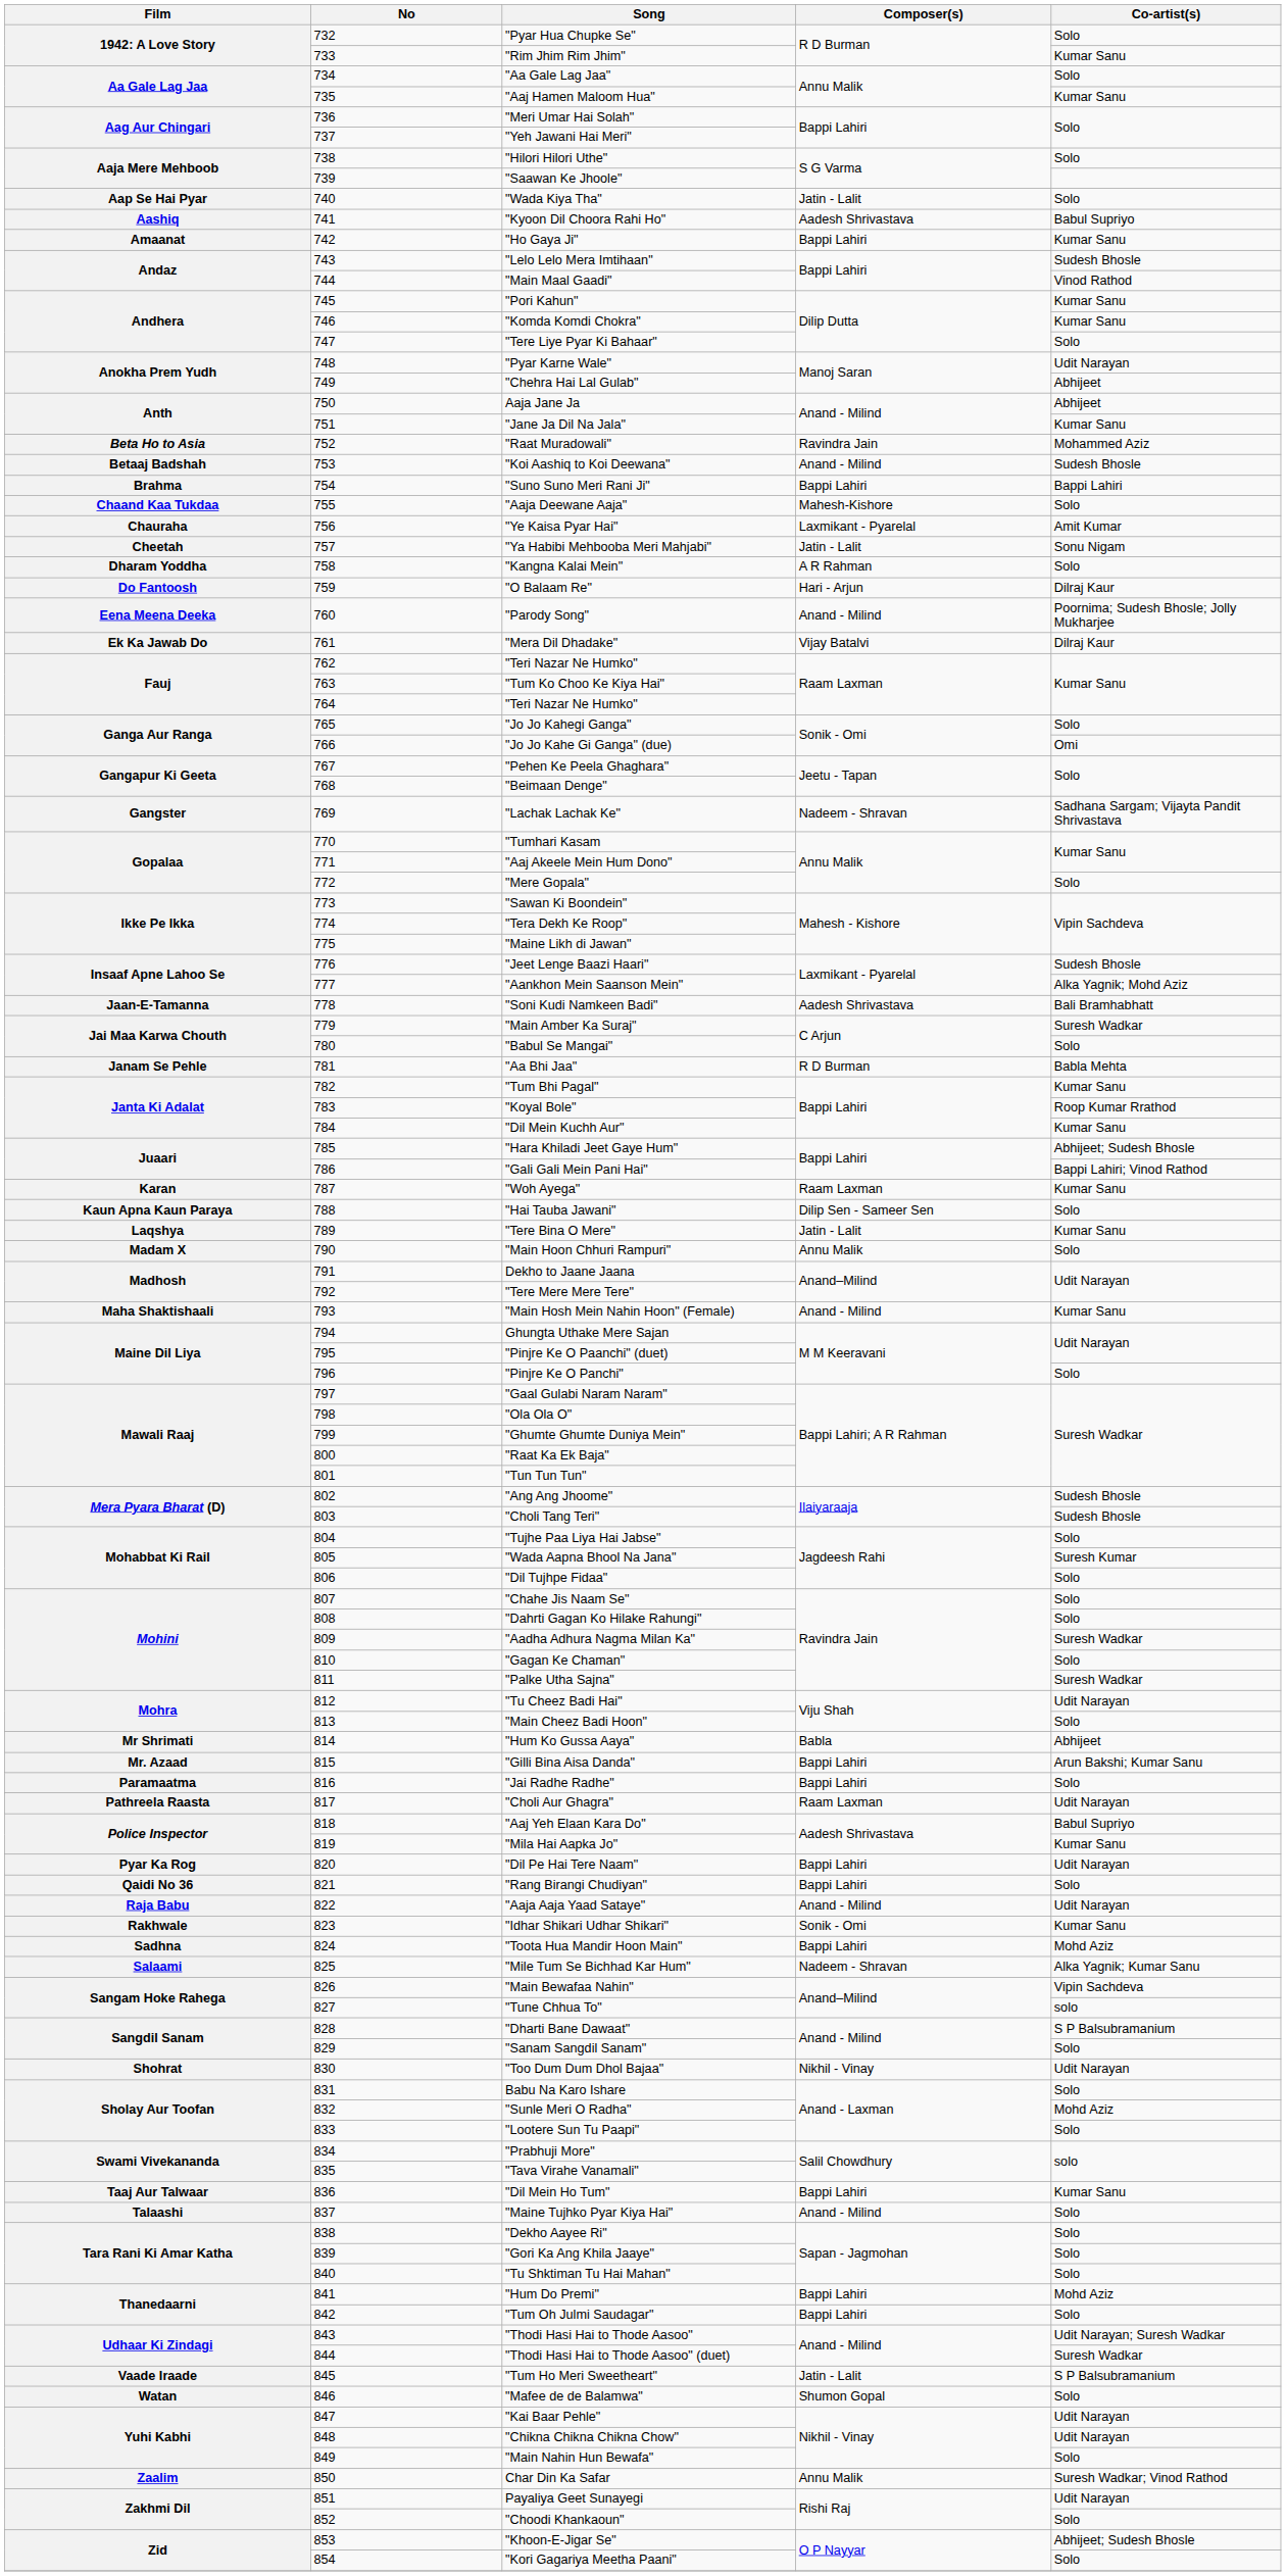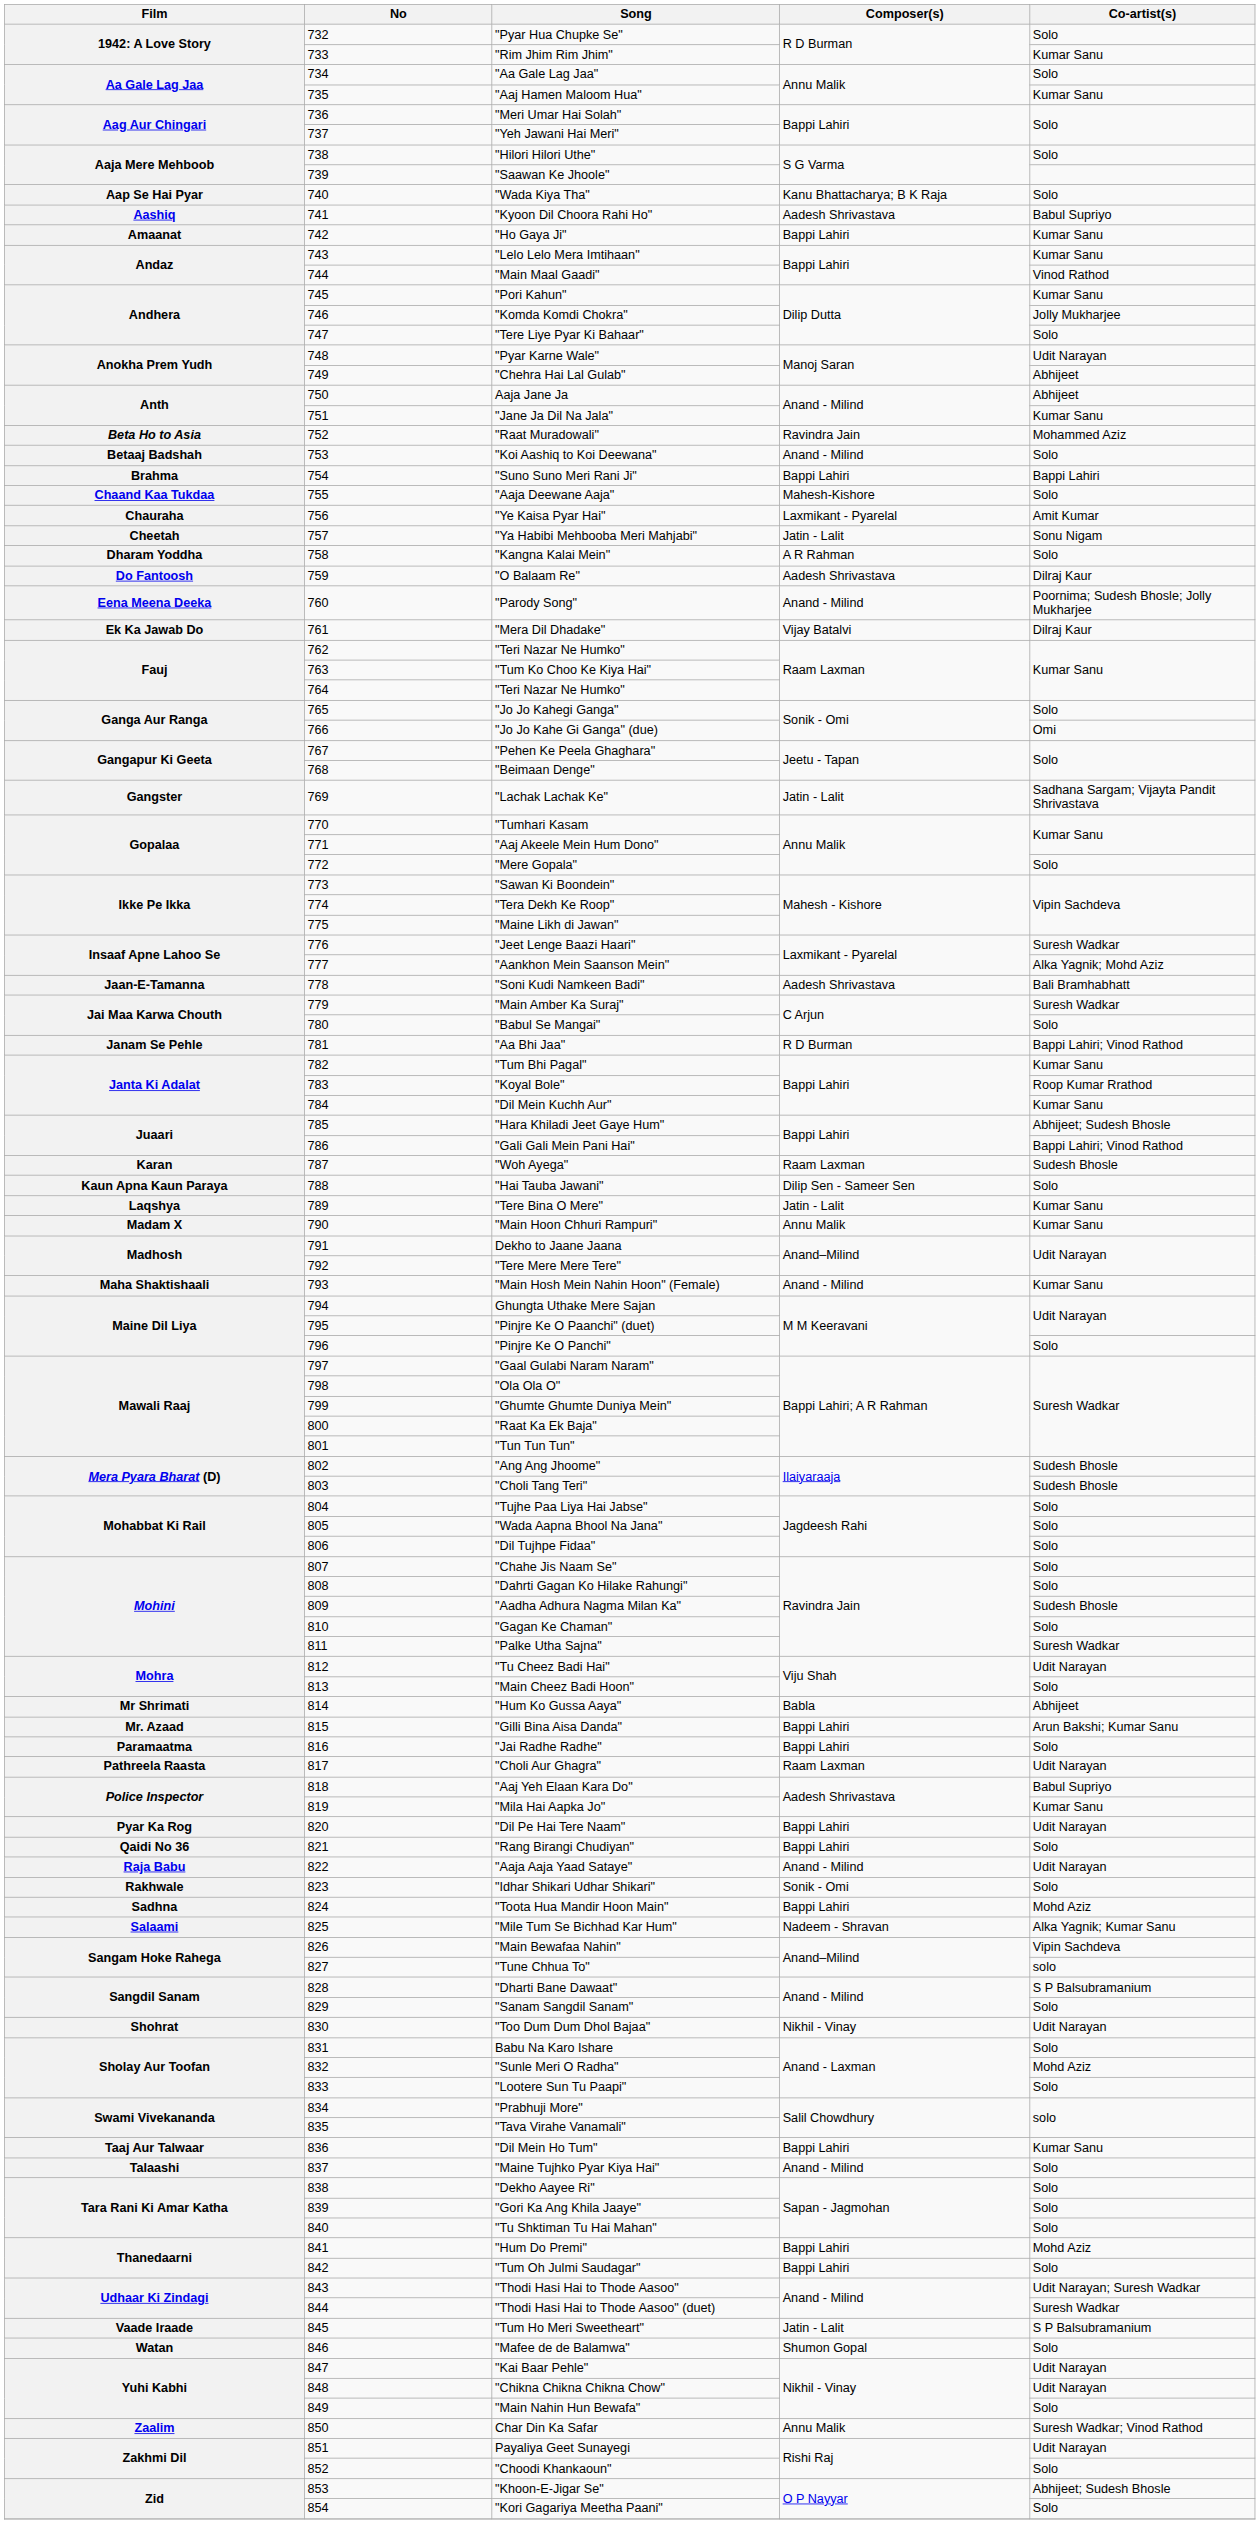"Wada Kiya Tha" | Composer(s): Jatin - Lalit -> Kanu Bhattacharya; B K Raja
"Lelo Lelo Mera Imtihaan" | Co-artist(s): Sudesh Bhosle -> Kumar Sanu
"Komda Komdi Chokra" | Co-artist(s): Kumar Sanu -> Jolly Mukharjee
"Koi Aashiq to Koi Deewana" | Co-artist(s): Sudesh Bhosle -> Solo
"O Balaam Re" | Composer(s): Hari - Arjun -> Aadesh Shrivastava
"Lachak Lachak Ke" | Composer(s): Nadeem - Shravan -> Jatin - Lalit
"Jeet Lenge Baazi Haari" | Co-artist(s): Sudesh Bhosle -> Suresh Wadkar
"Aa Bhi Jaa" | Co-artist(s): Babla Mehta -> Bappi Lahiri; Vinod Rathod
"Woh Ayega" | Co-artist(s): Kumar Sanu -> Sudesh Bhosle
"Main Hoon Chhuri Rampuri" | Co-artist(s): Solo -> Kumar Sanu
"Wada Aapna Bhool Na Jana" | Co-artist(s): Suresh Kumar -> Solo
"Aadha Adhura Nagma Milan Ka" | Co-artist(s): Suresh Wadkar -> Sudesh Bhosle
"Idhar Shikari Udhar Shikari" | Co-artist(s): Kumar Sanu -> Solo
